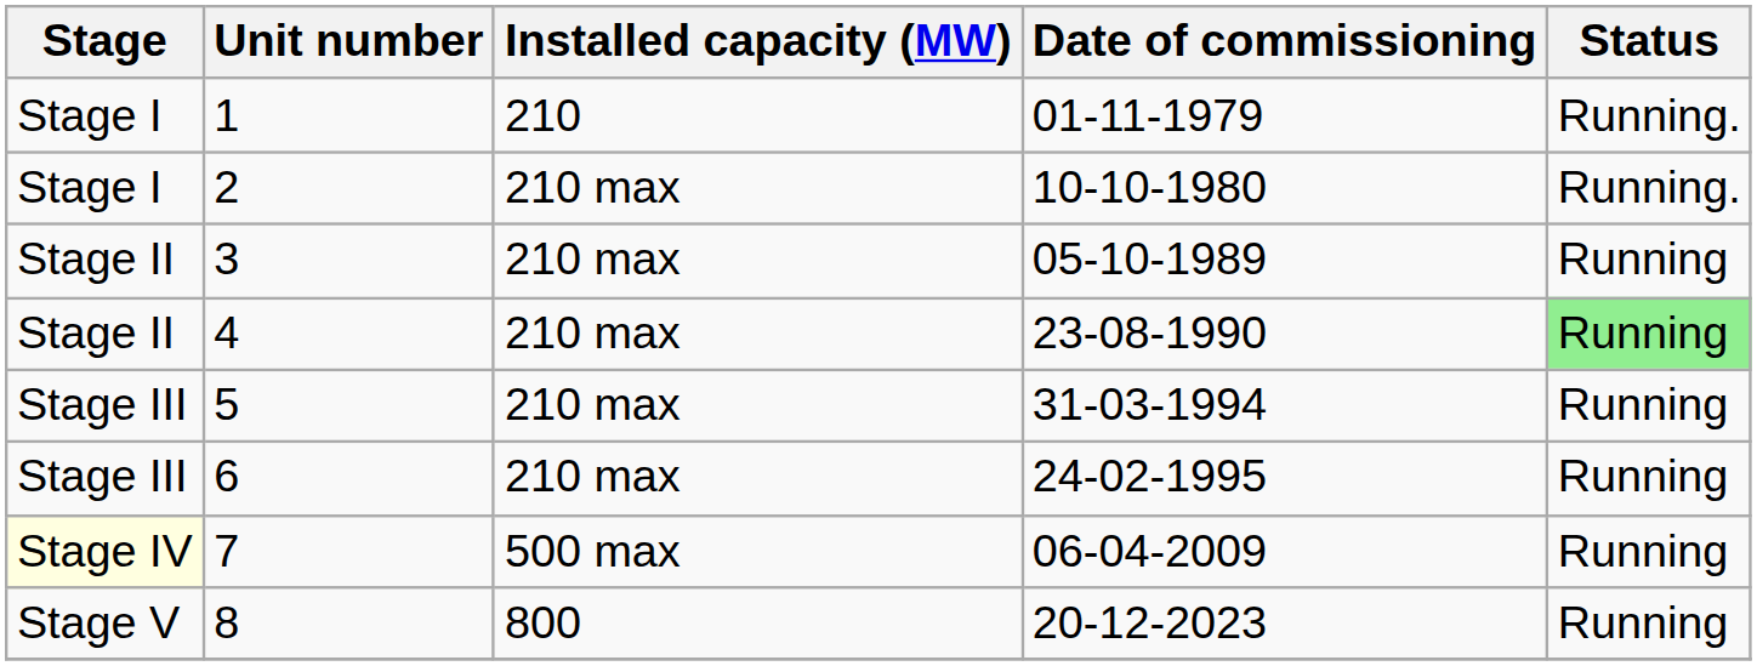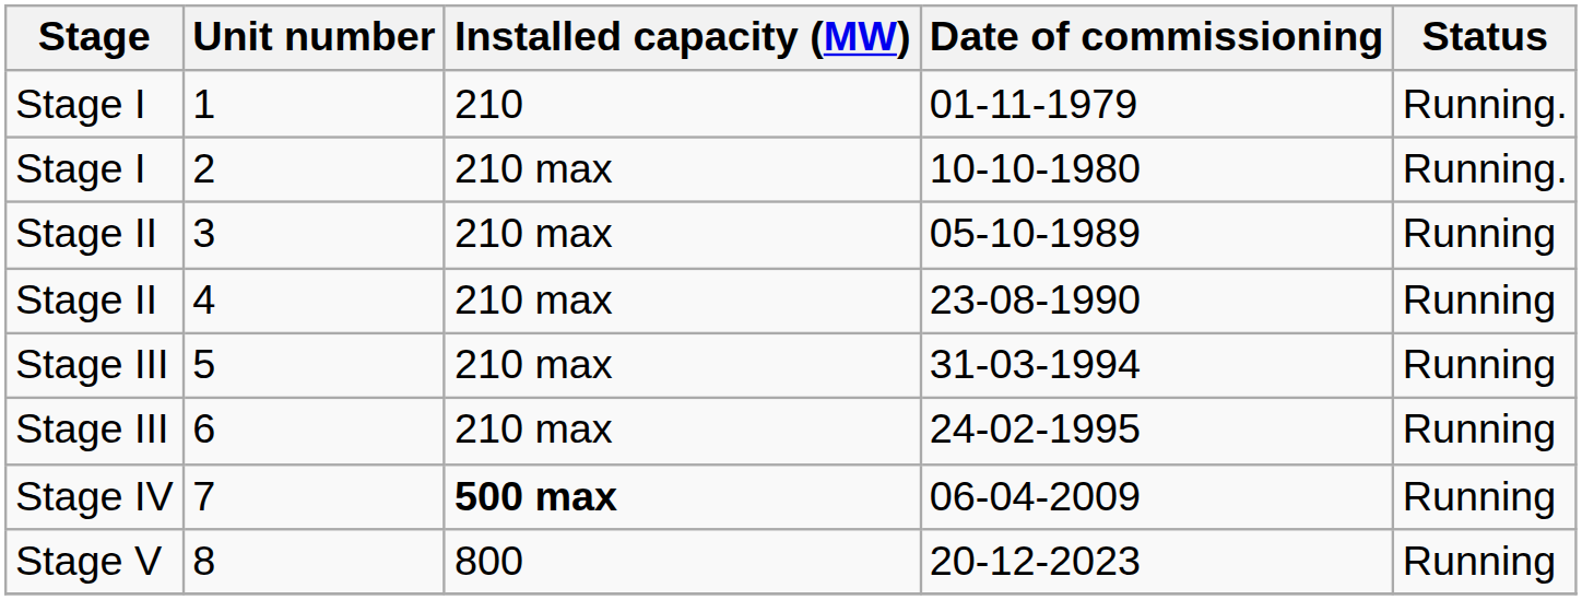4 | Status: lightgreen background -> no background
7 | Stage: lightyellow background -> no background
7 | Installed capacity (MW): normal -> bold
